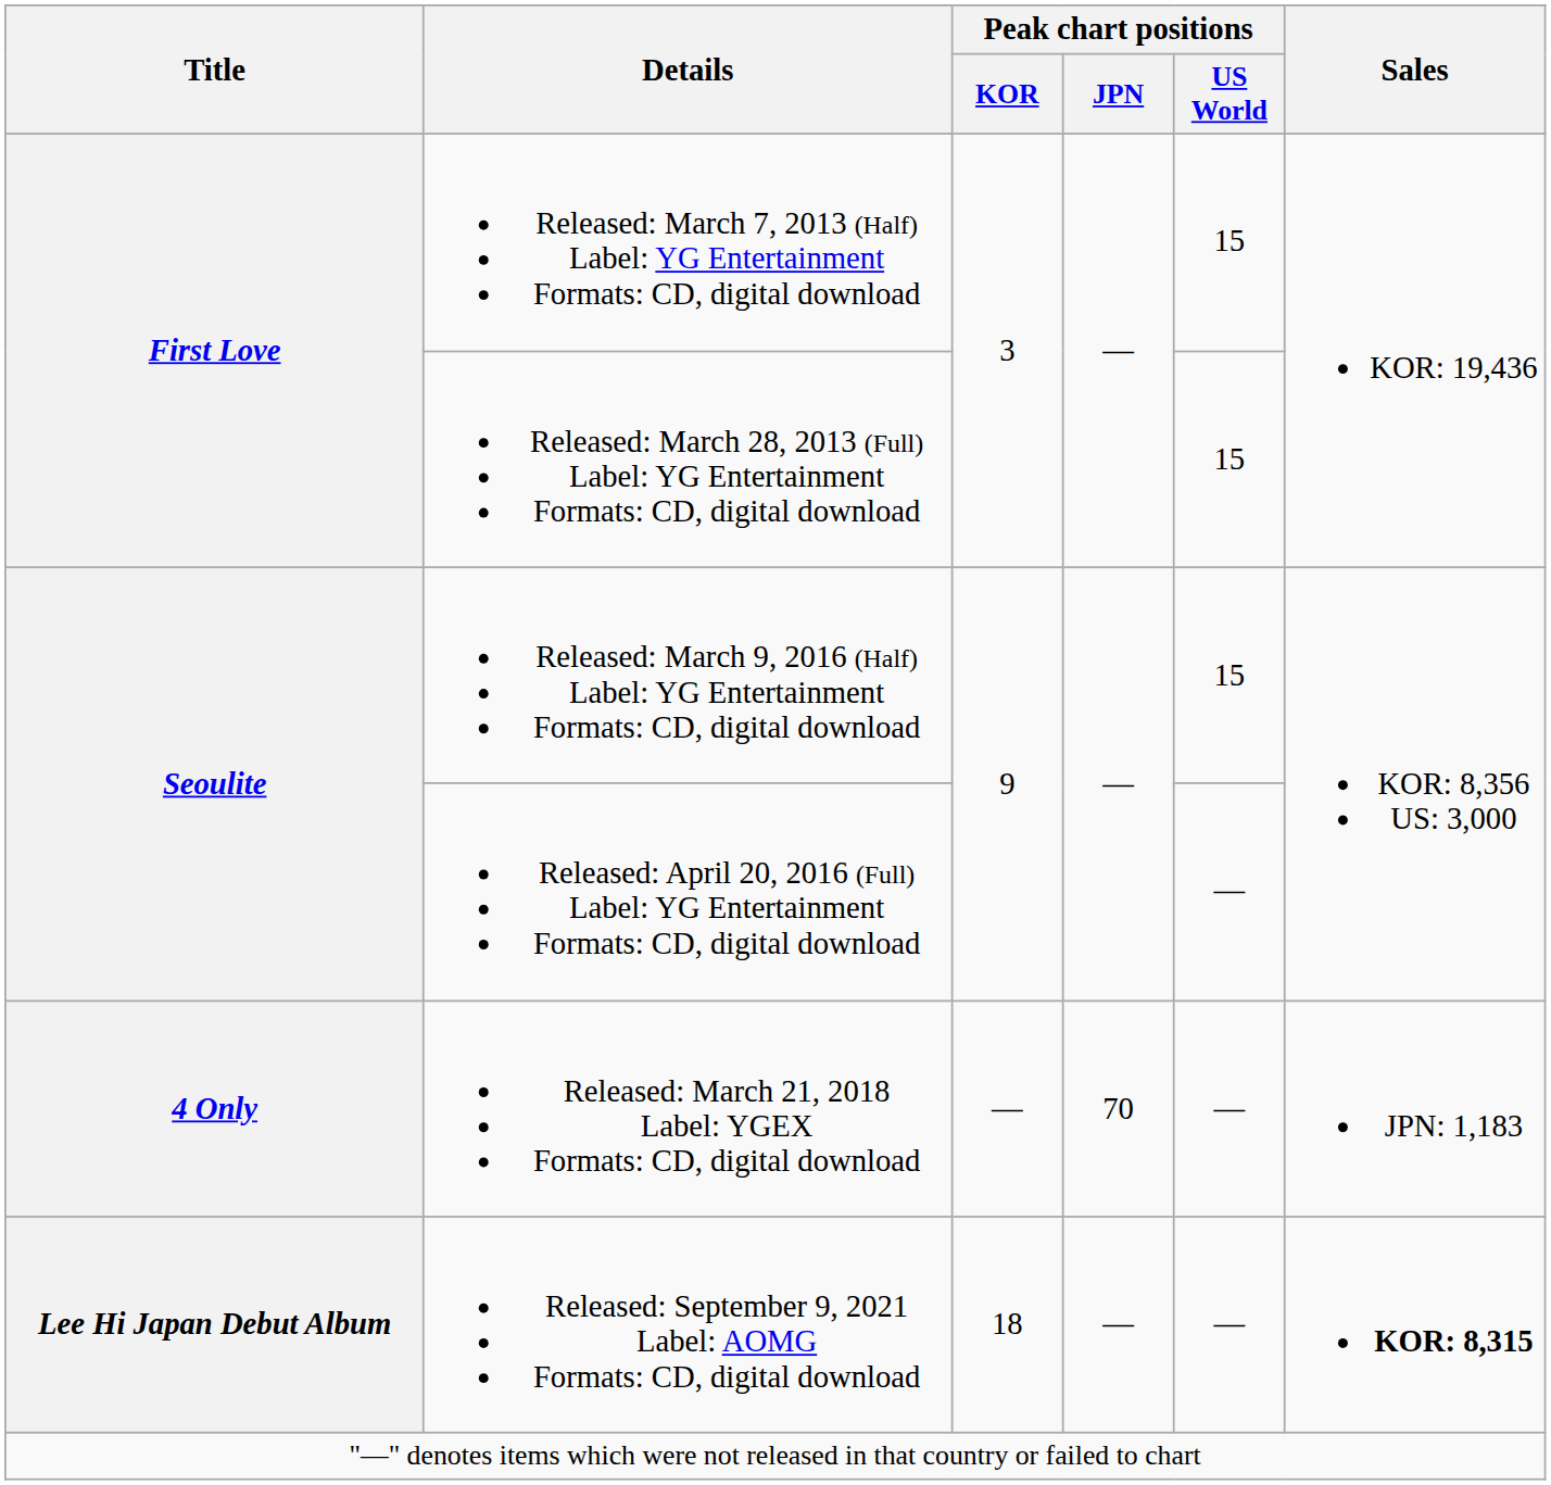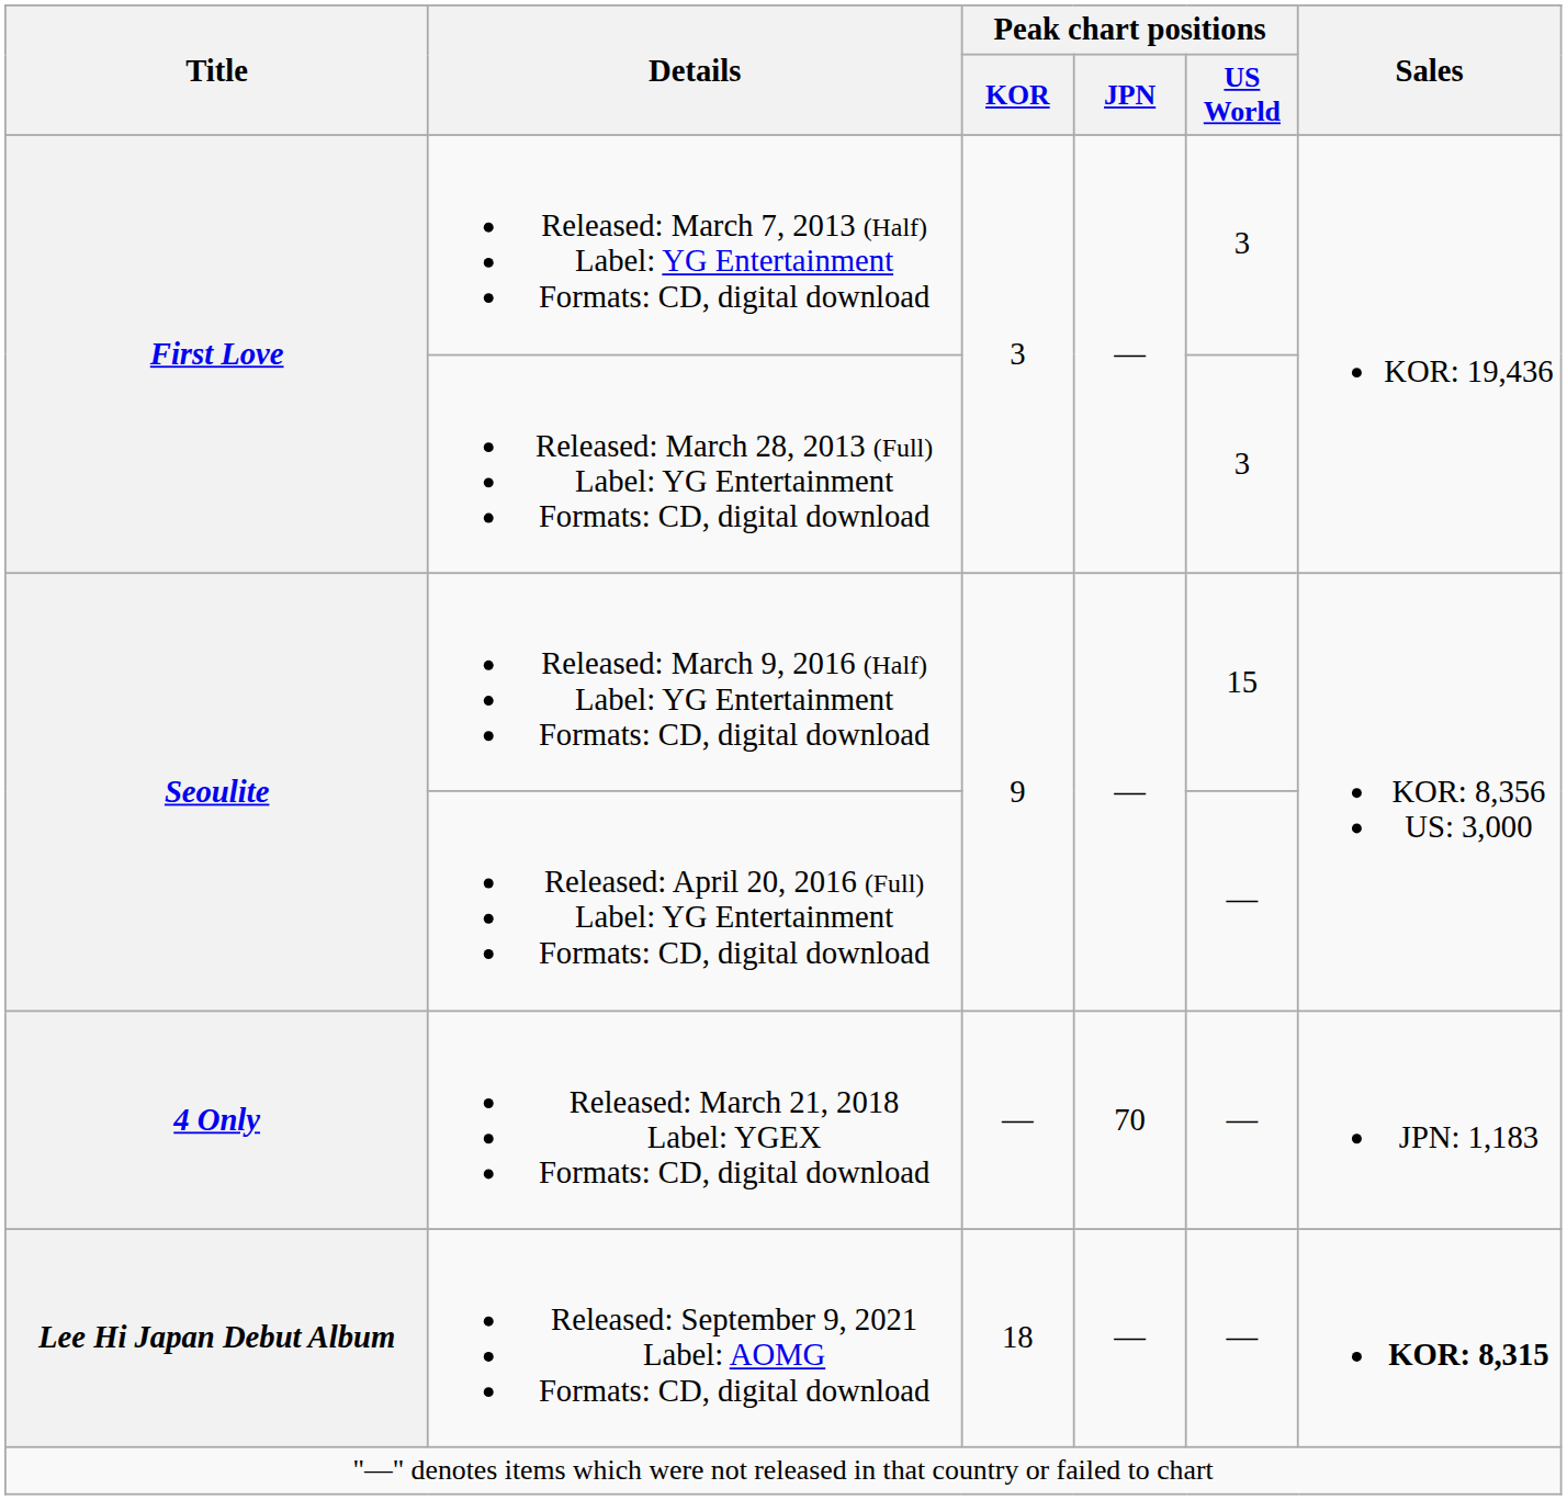row 3 | Peak chart positions / US World: 15 -> 3
row 4 | Peak chart positions / US World: 15 -> 3
